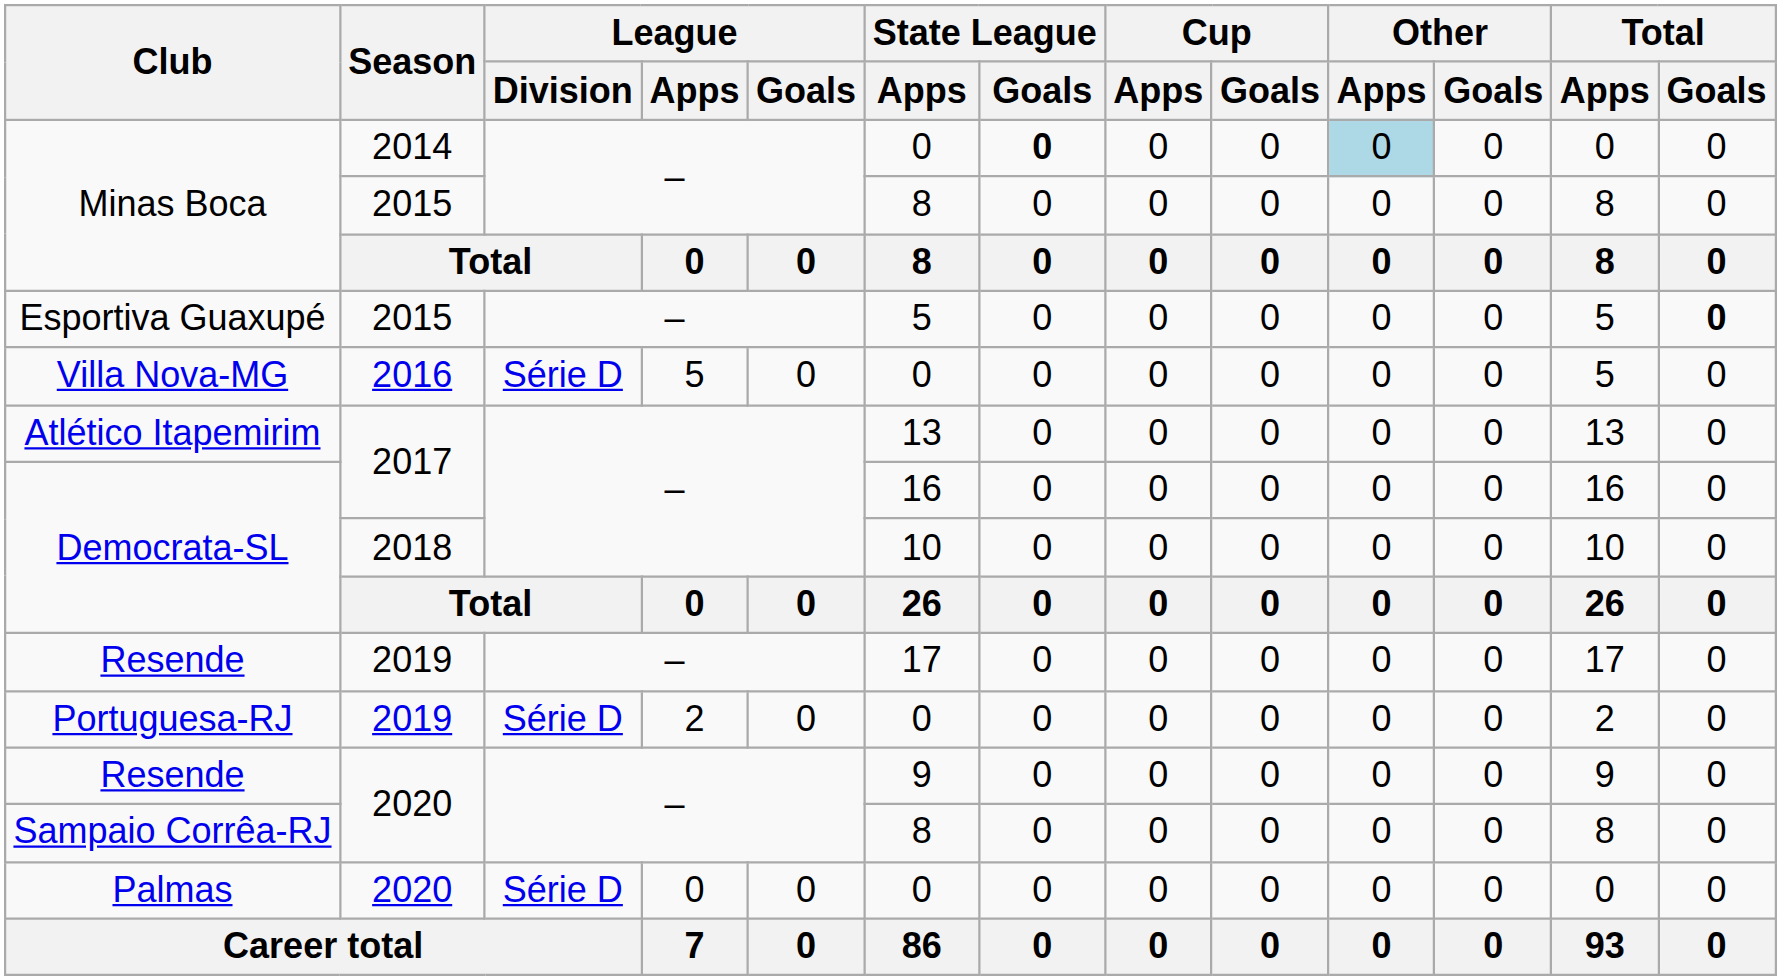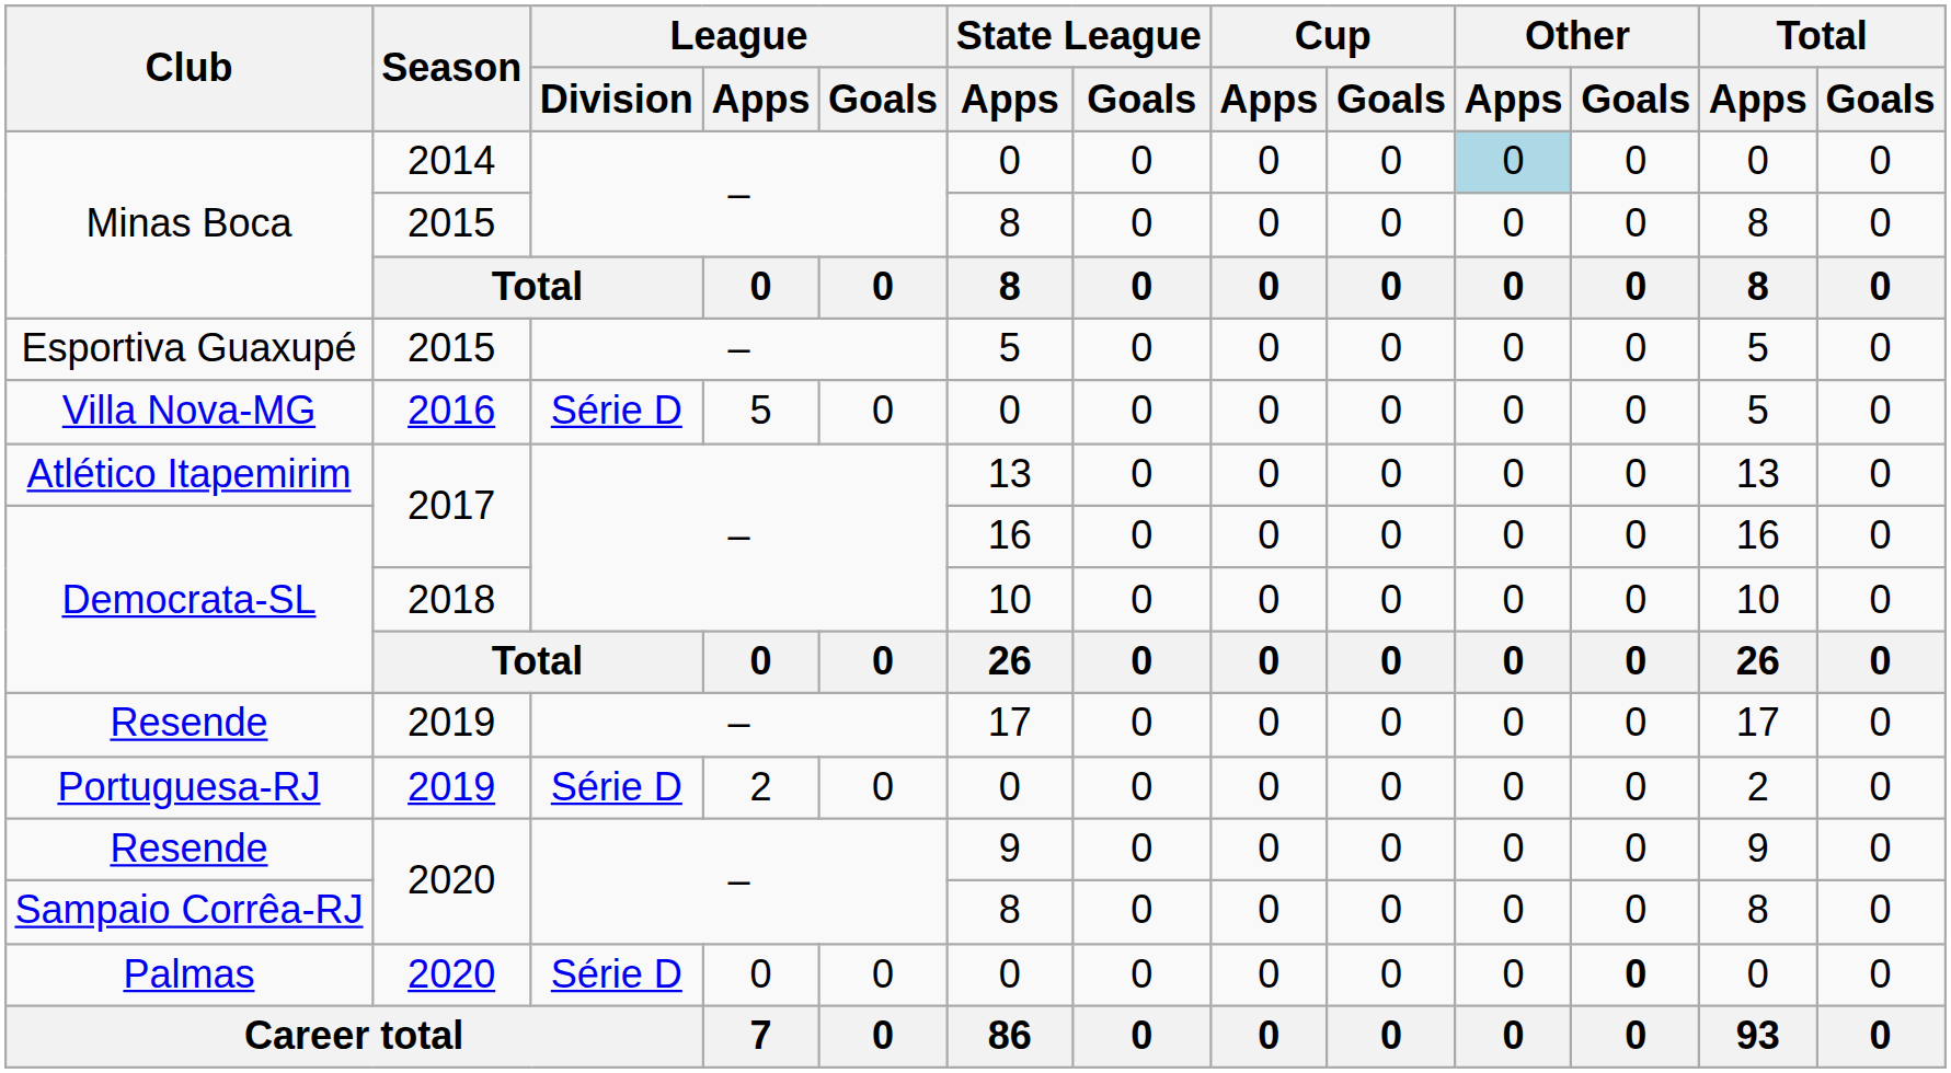Minas Boca / 2014 | State League / Goals: bold -> normal
Esportiva Guaxupé | Total / Goals: bold -> normal
Palmas | Other / Goals: normal -> bold
